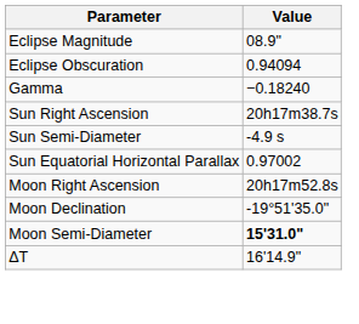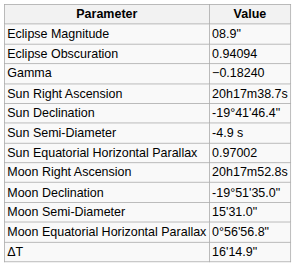+ row: Sun Declination | -19°41'46.4"
Moon Semi-Diameter | Value: bold -> normal
+ row: Moon Equatorial Horizontal Parallax | 0°56'56.8"
